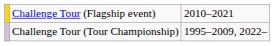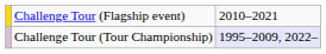Challenge Tour (Tour Championship) | column 3: no background -> lavender background
